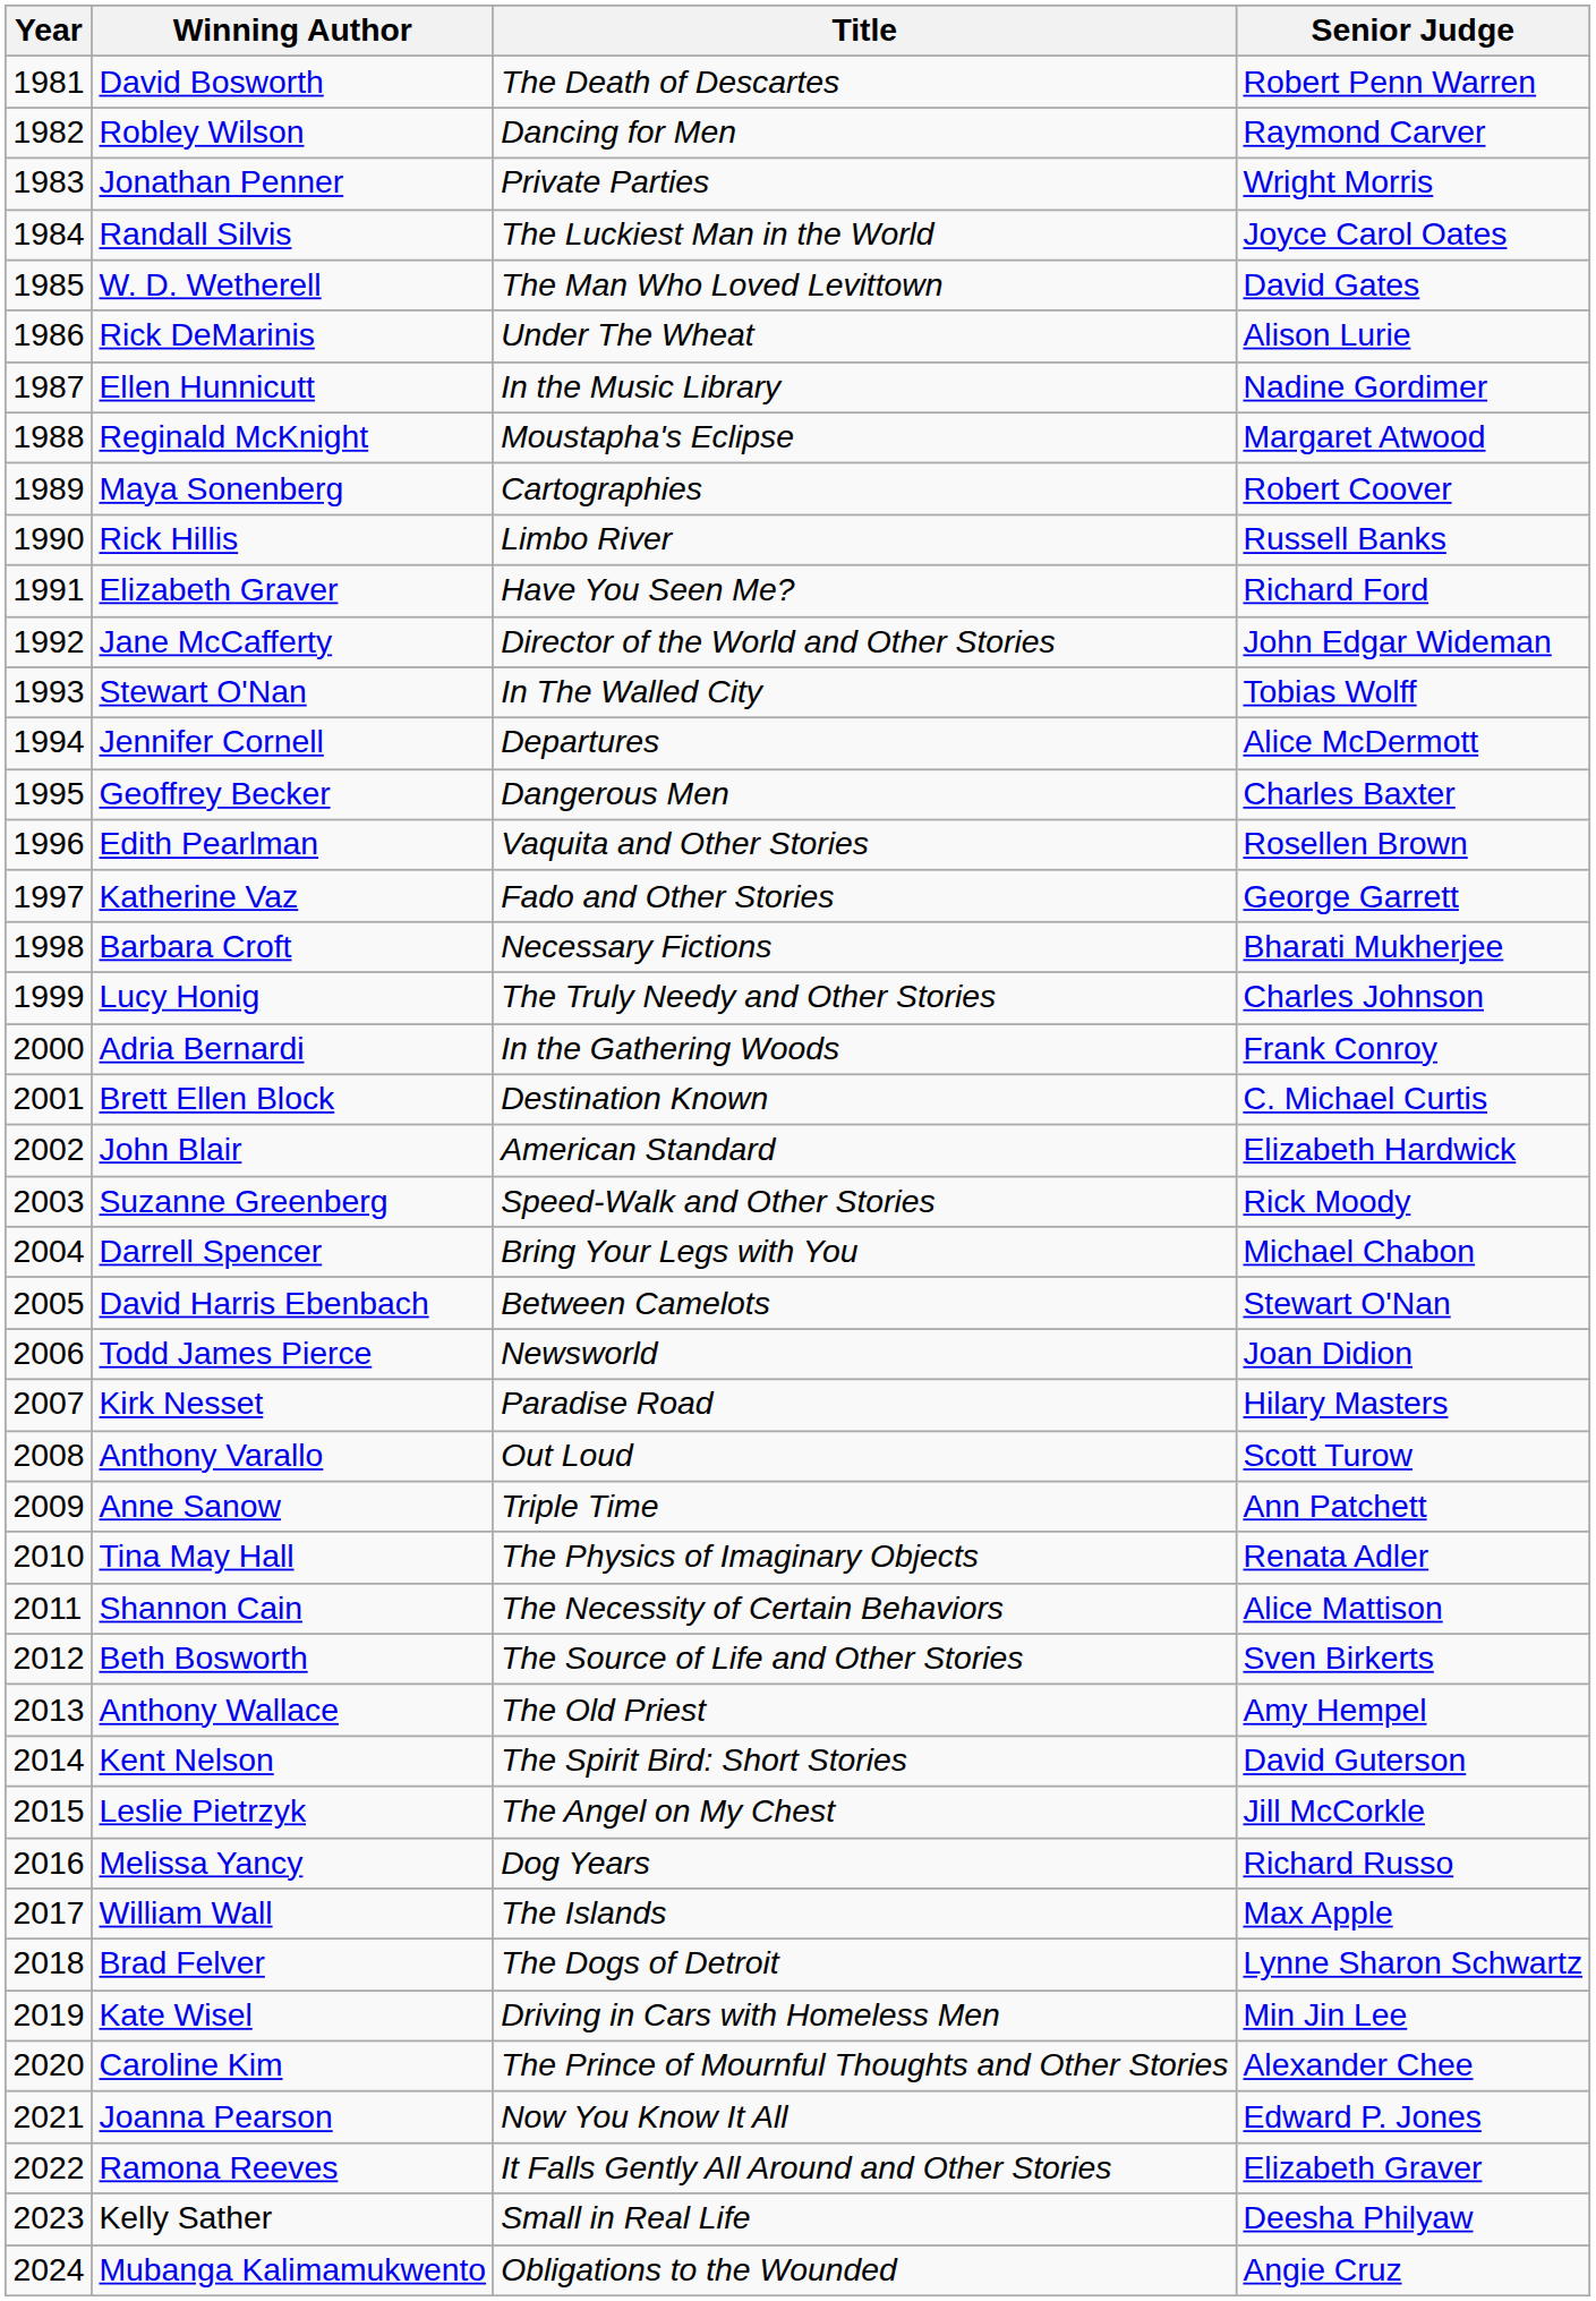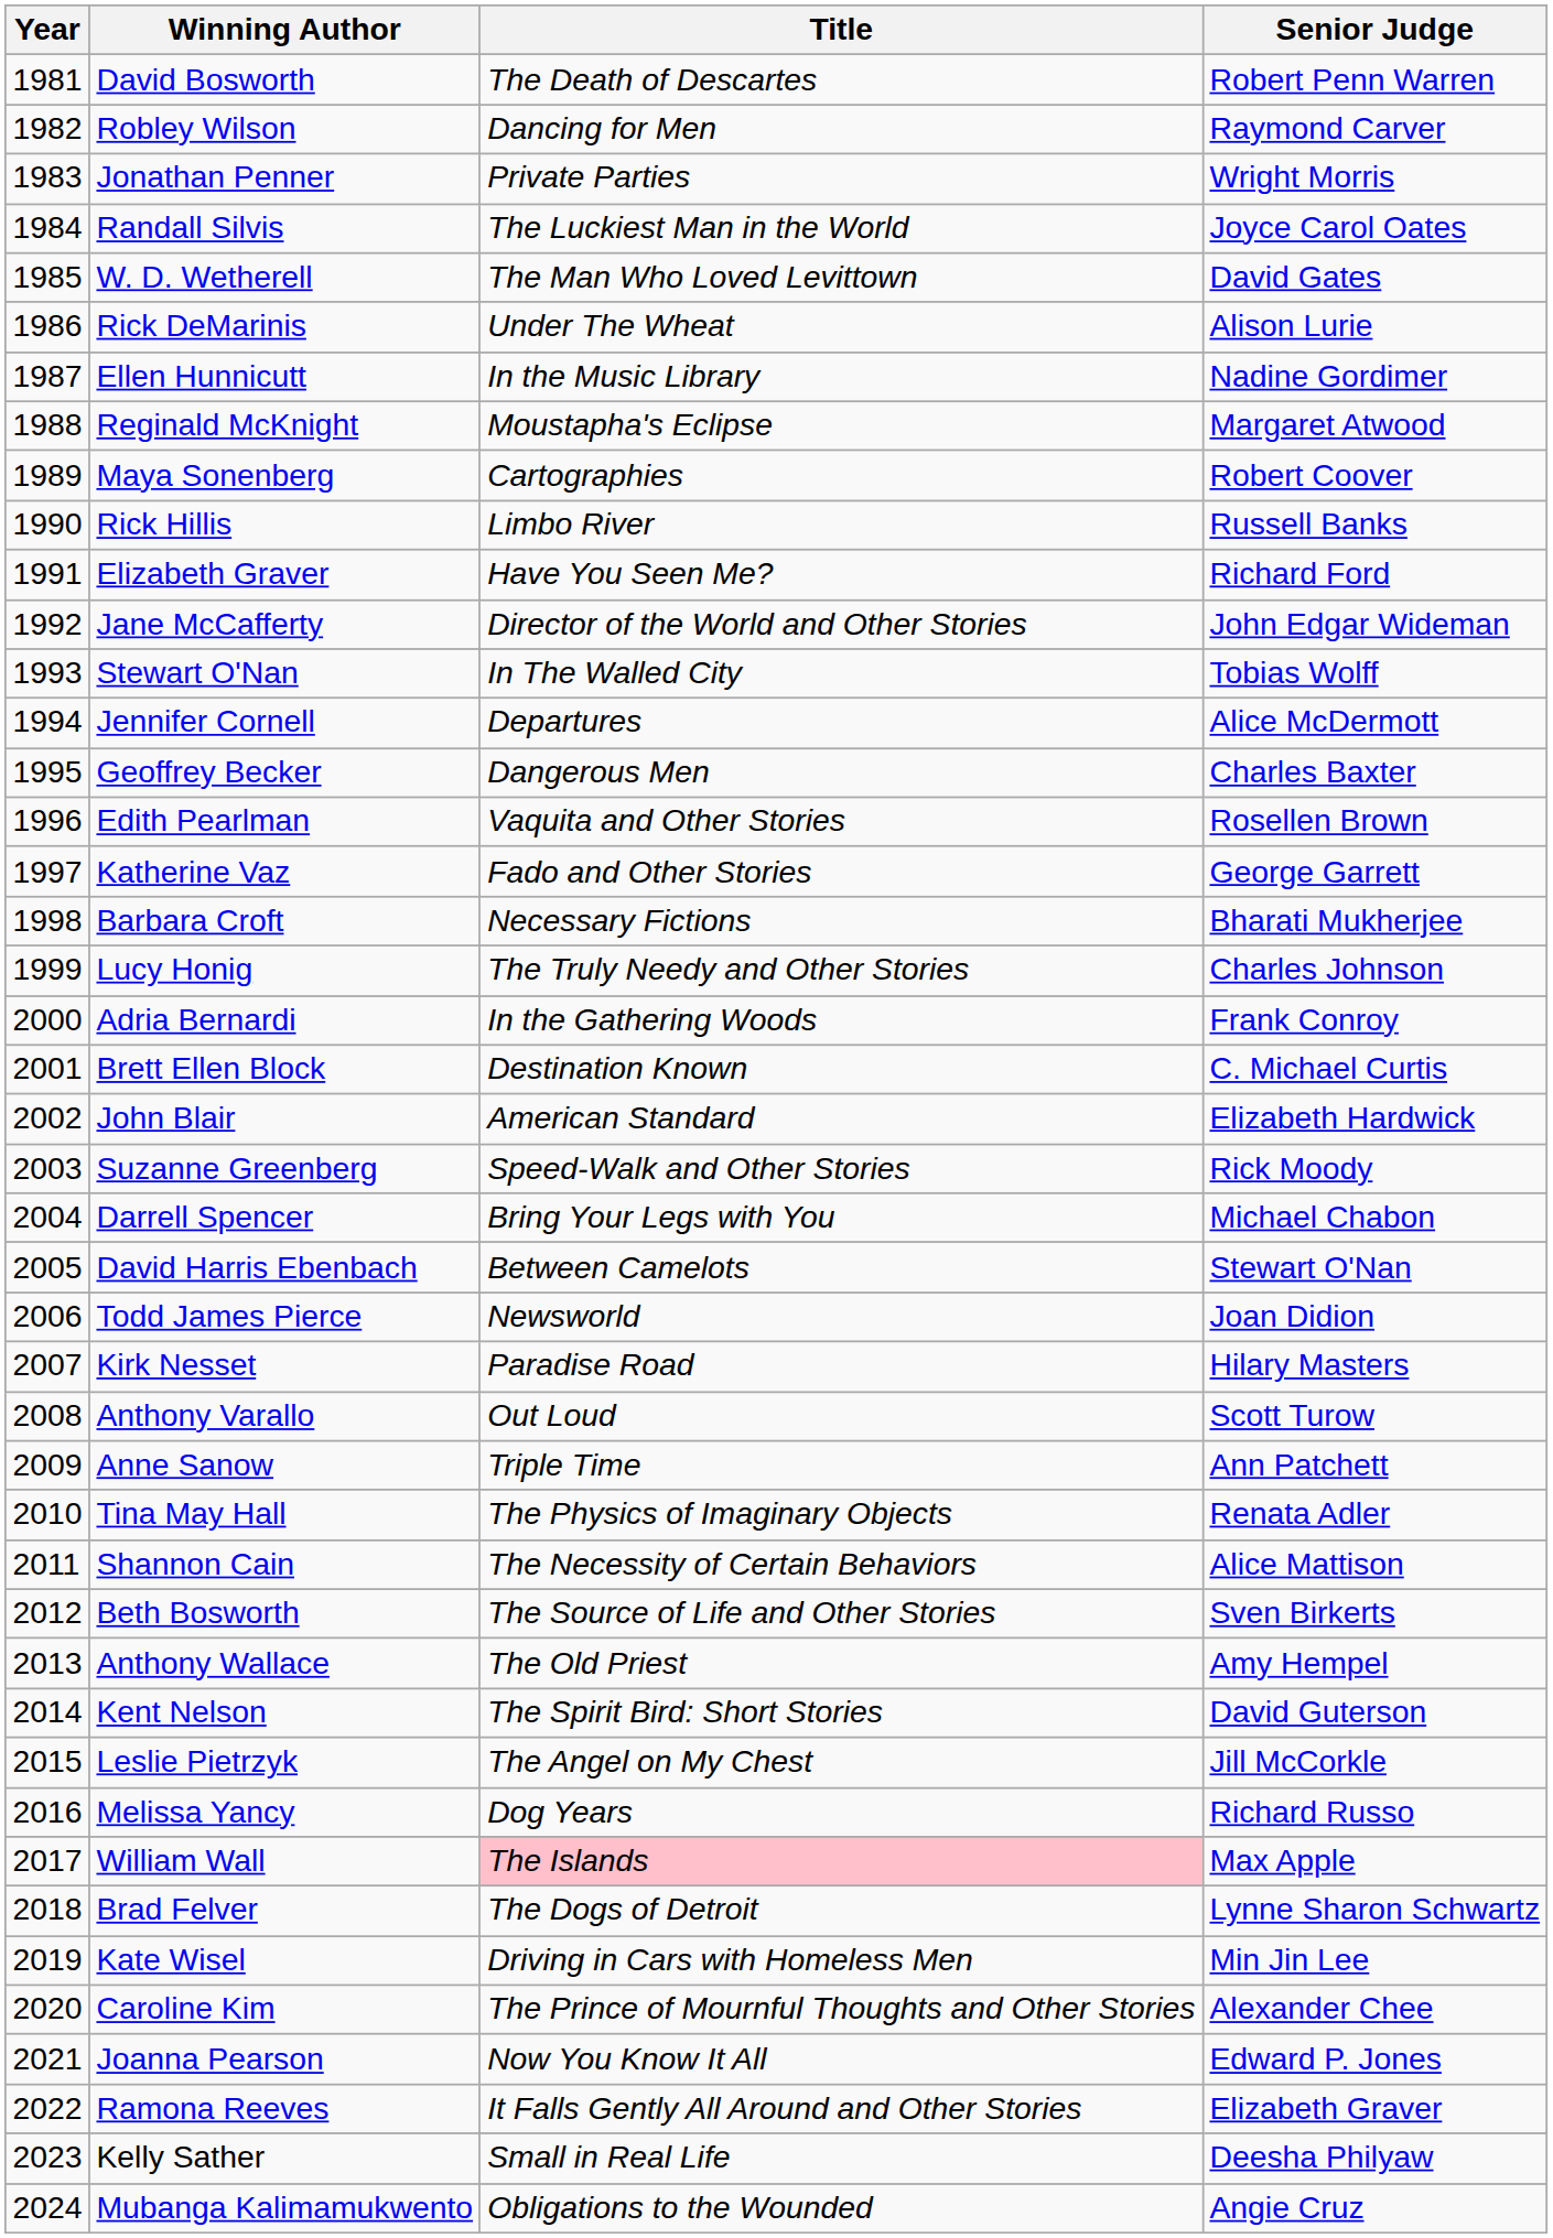William Wall | Title: no background -> pink background
